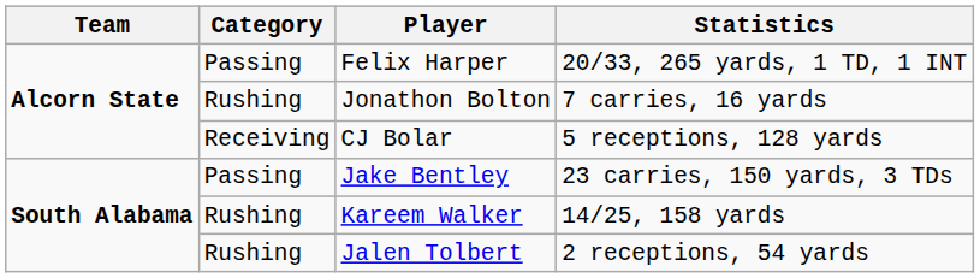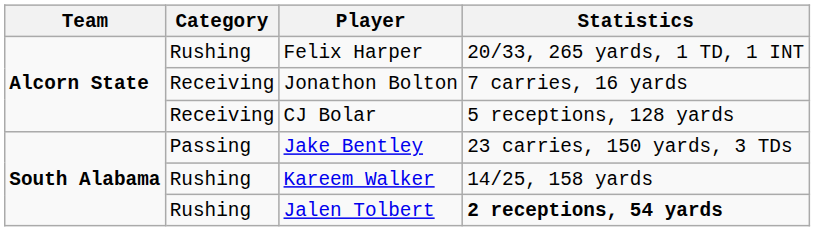Felix Harper | Category: Passing -> Rushing
Jonathon Bolton | Category: Rushing -> Receiving
Jalen Tolbert | Statistics: normal -> bold
